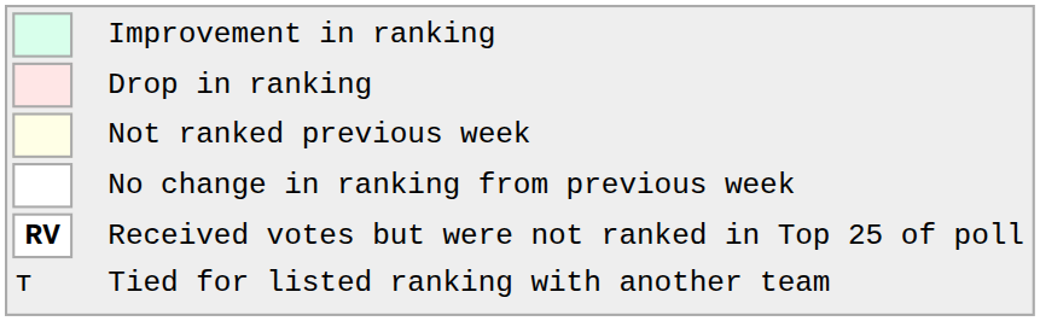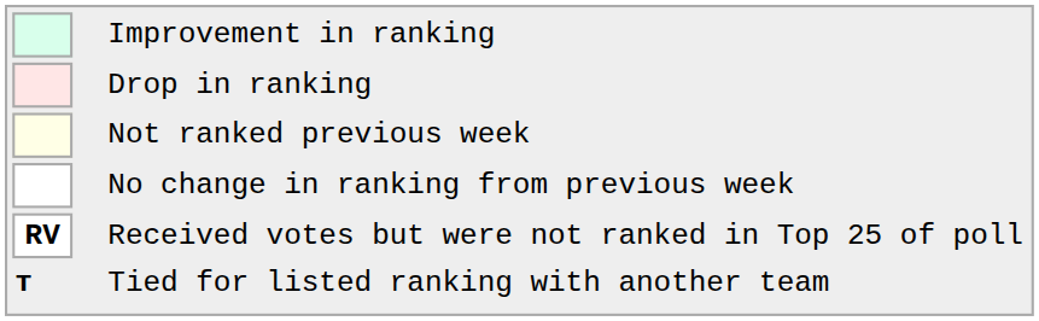Tied for listed ranking with another team | column 1: normal -> bold
